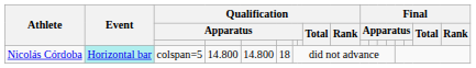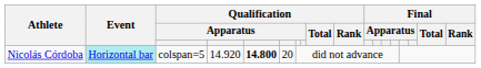Nicolás Córdoba | column 4: 14.800 -> 14.920
Nicolás Córdoba | column 5: normal -> bold
Nicolás Córdoba | column 6: 18 -> 20
